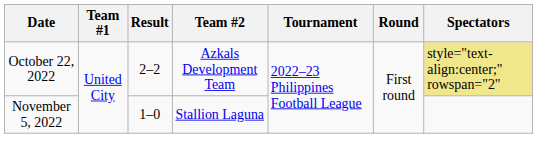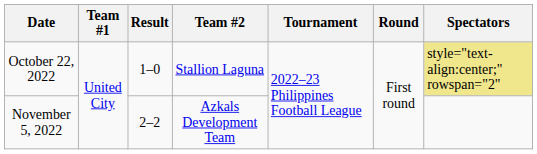October 22, 2022 | Result: 2–2 -> 1–0
October 22, 2022 | Team #2: Azkals Development Team -> Stallion Laguna
November 5, 2022 | Result: 1–0 -> 2–2
November 5, 2022 | Team #2: Stallion Laguna -> Azkals Development Team
